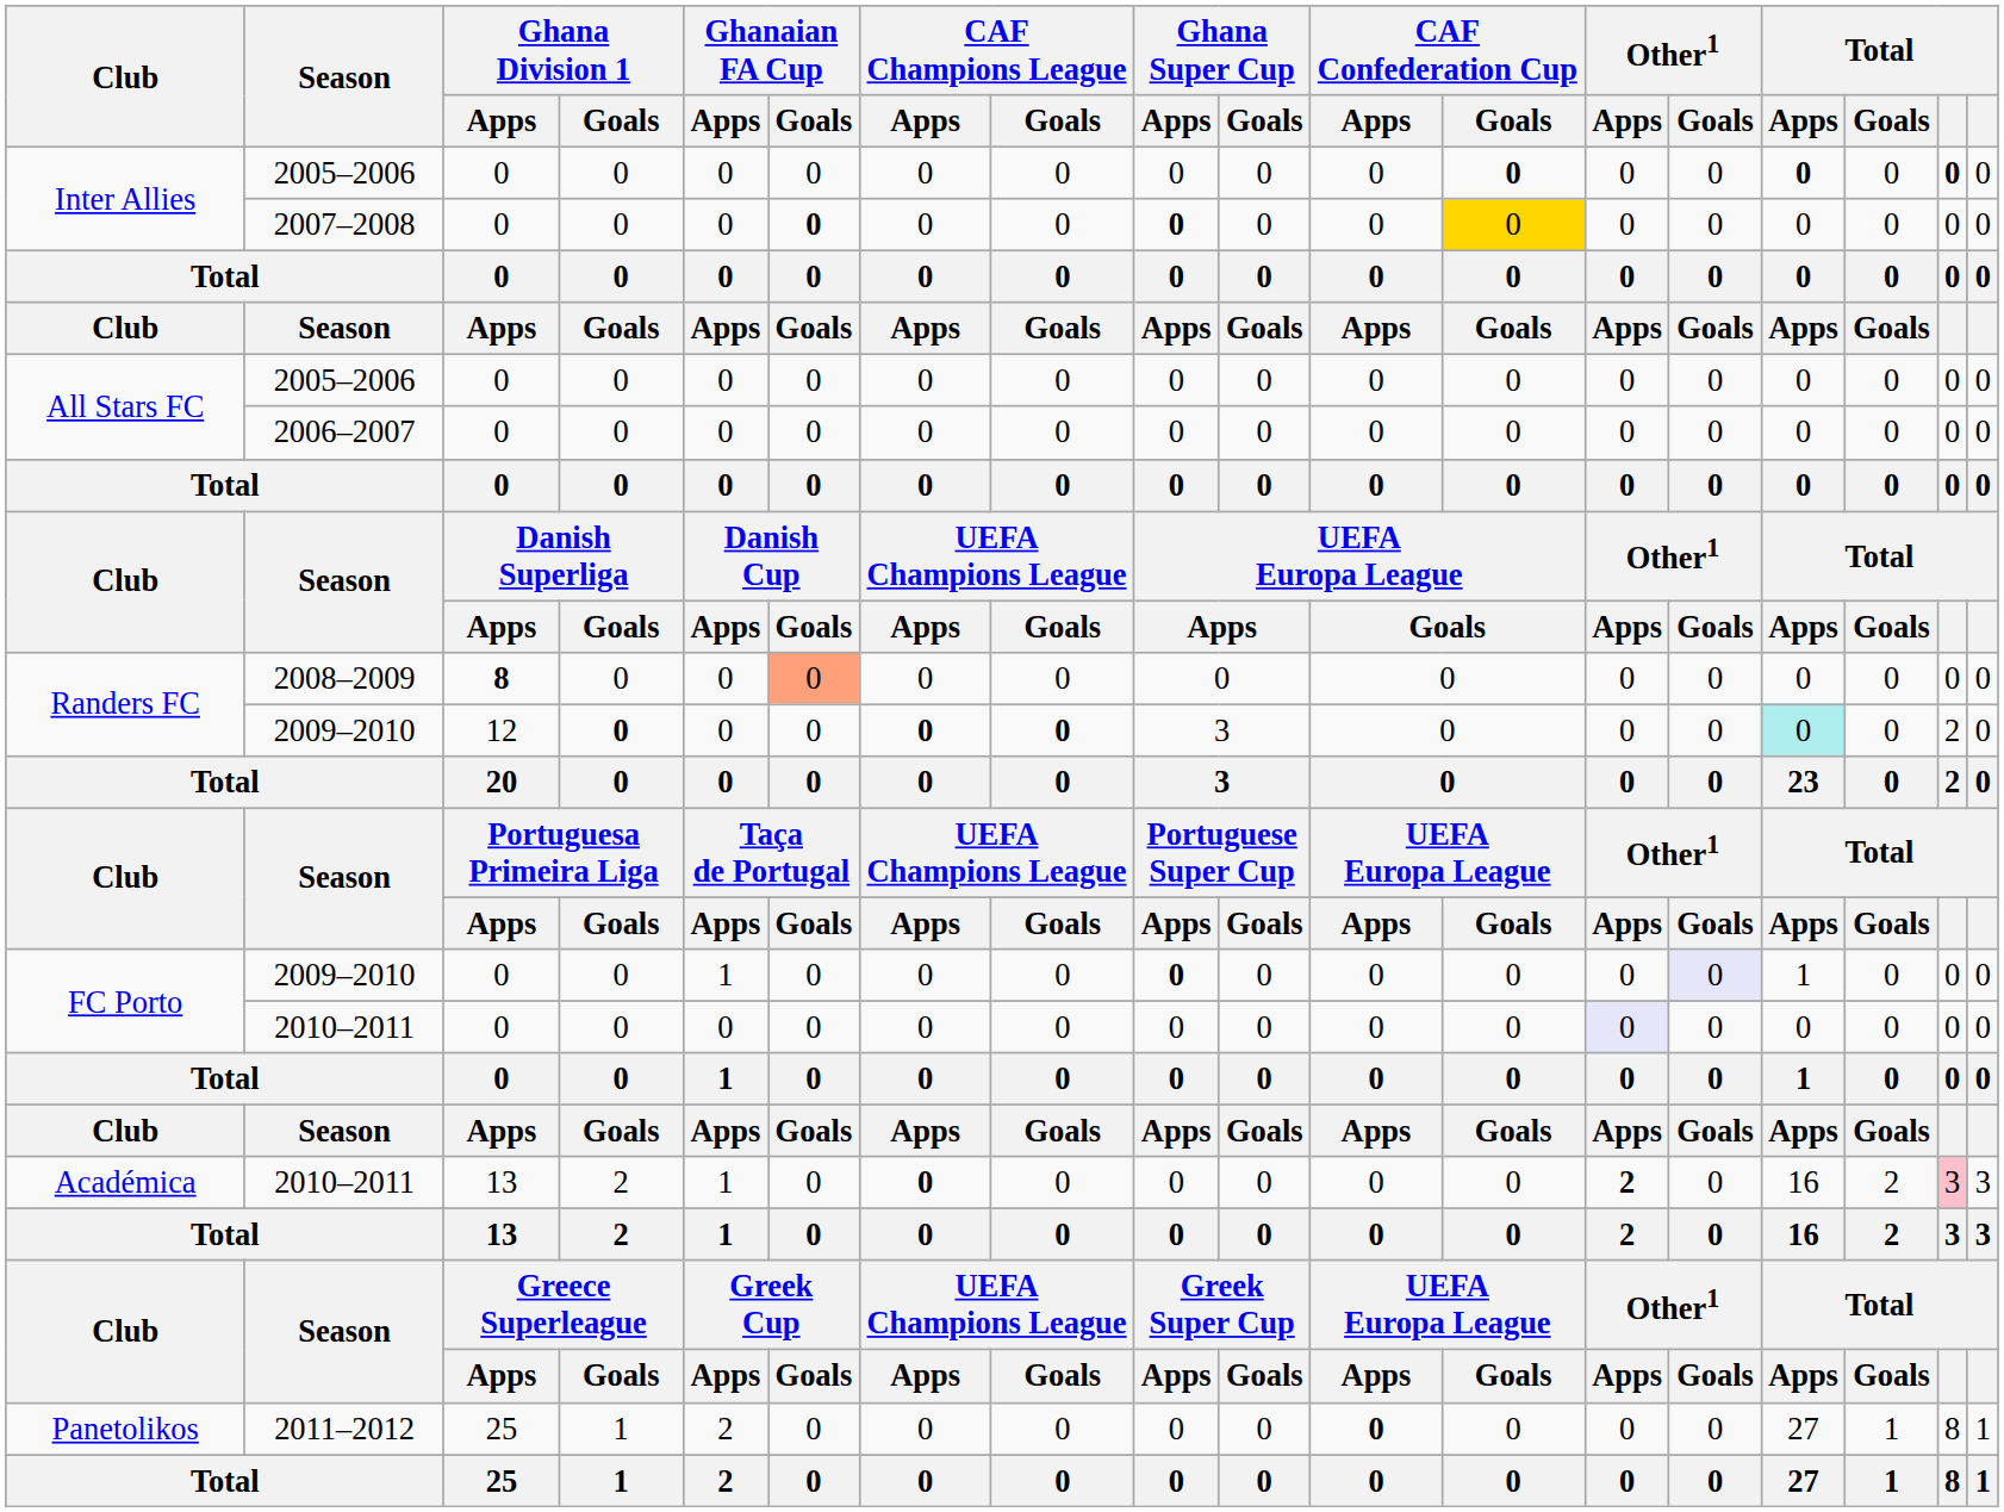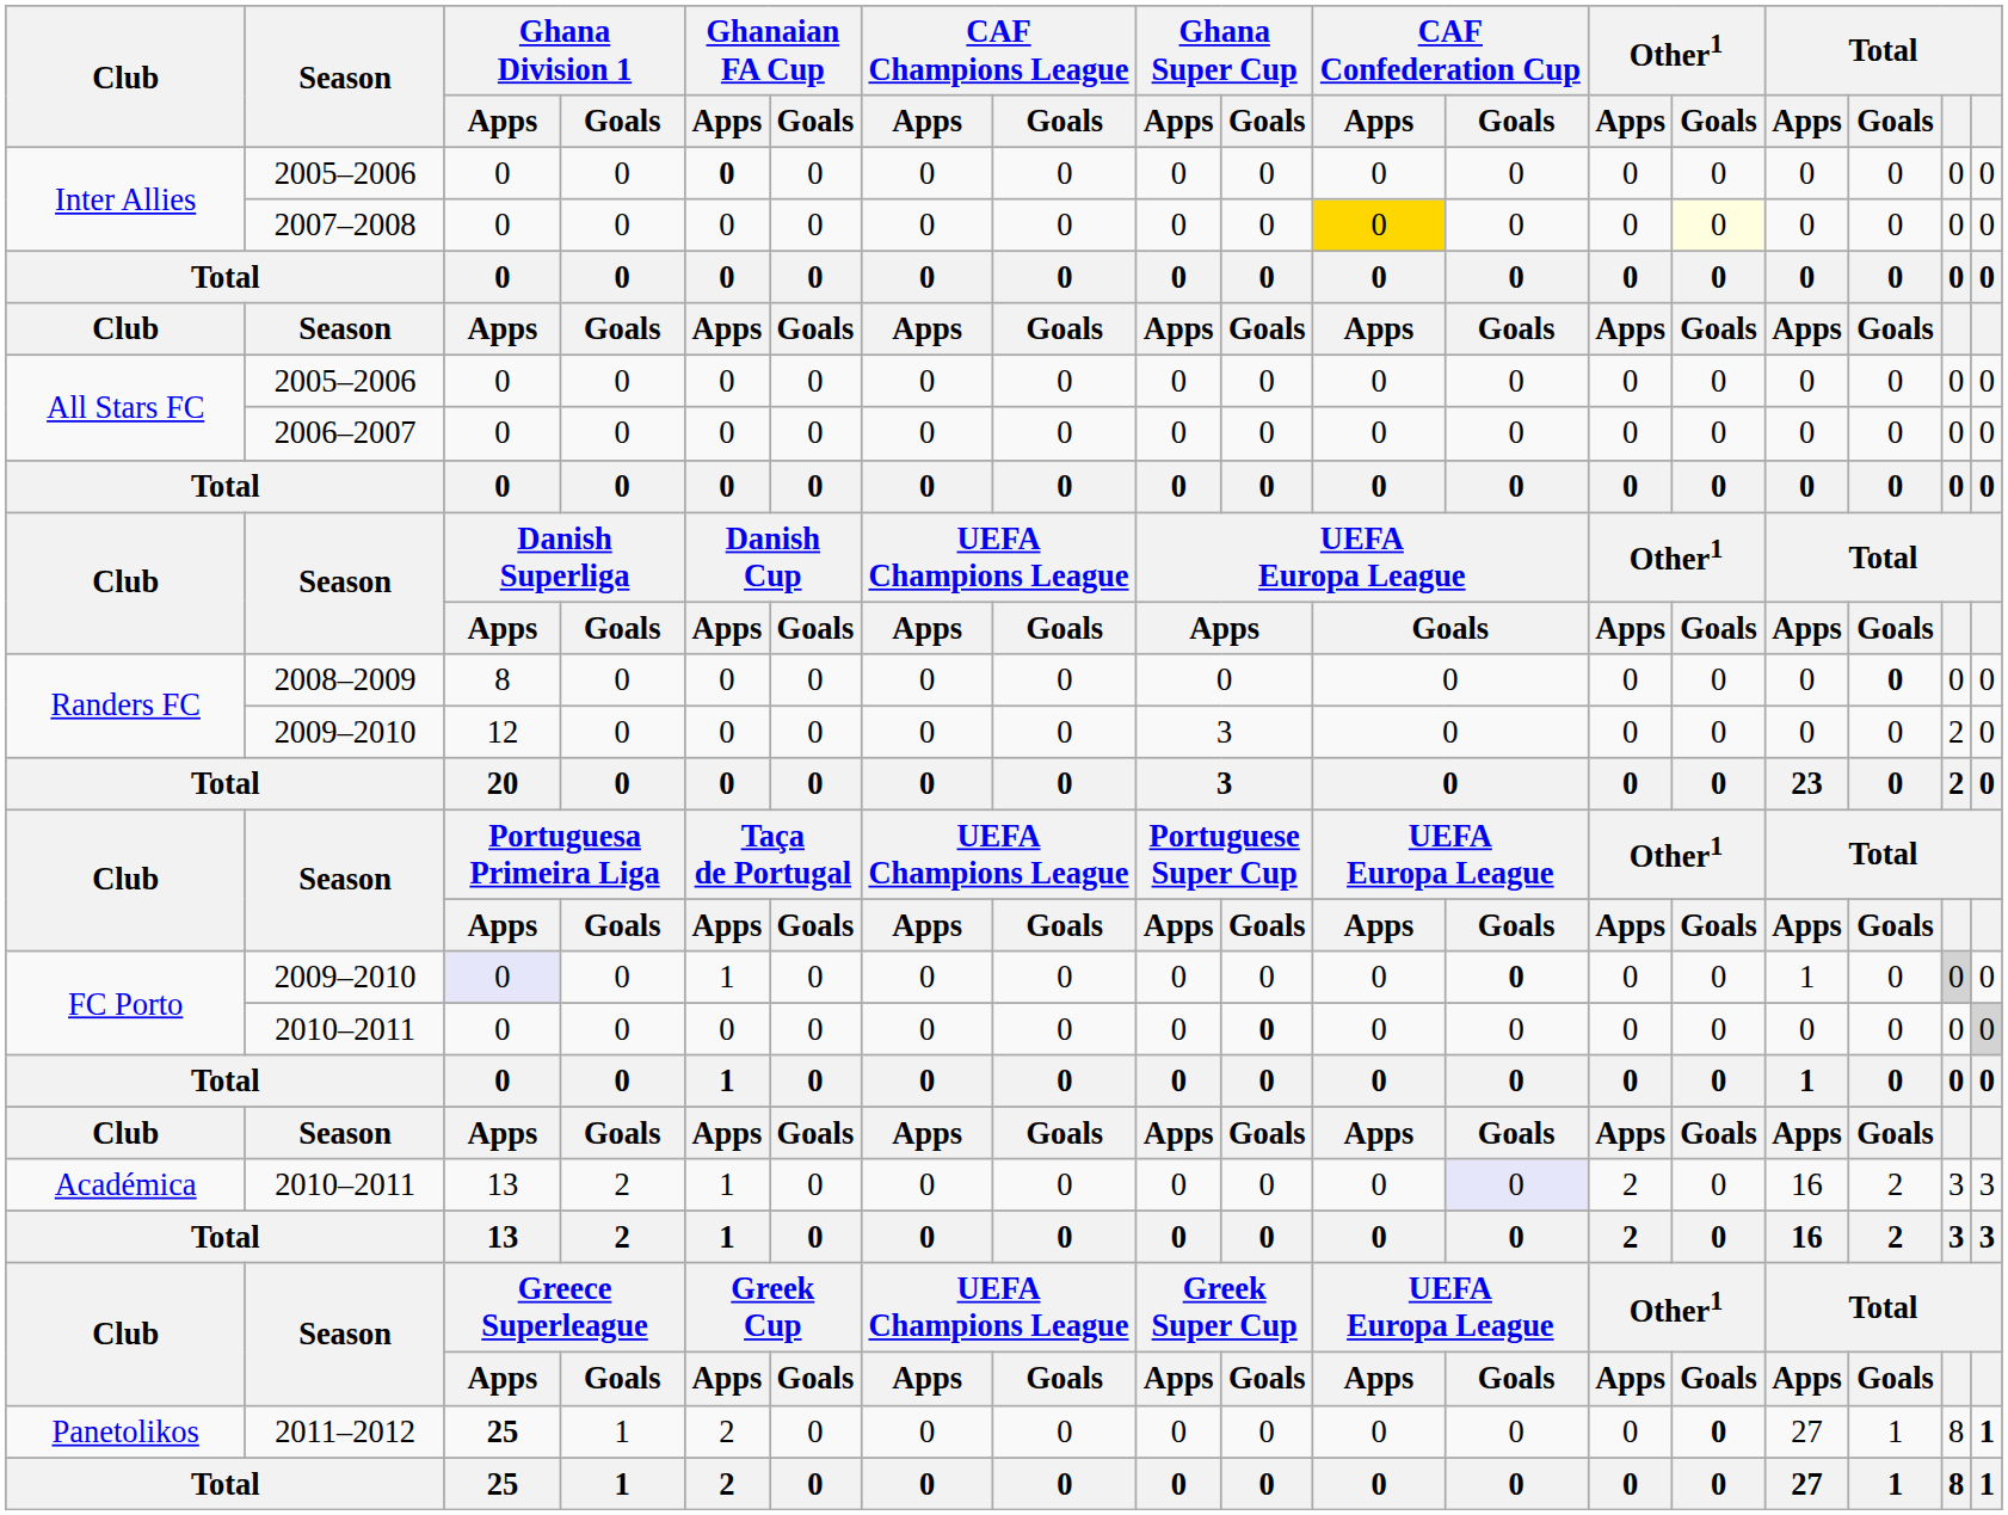Inter Allies / 2005–2006 | Ghanaian FA Cup / Apps: normal -> bold
Inter Allies / 2005–2006 | CAF Confederation Cup / Goals: bold -> normal
Inter Allies / 2005–2006 | Total / Apps: bold -> normal
Inter Allies / 2005–2006 | column 17: bold -> normal
2007–2008 | Ghanaian FA Cup / Goals: bold -> normal
2007–2008 | Ghana Super Cup / Apps: bold -> normal
2007–2008 | CAF Confederation Cup / Apps: no background -> gold background
2007–2008 | CAF Confederation Cup / Goals: gold background -> no background
2007–2008 | Other1 / Goals: no background -> lightyellow background
2008–2009 | Ghana Division 1 / Apps: bold -> normal
2008–2009 | Ghanaian FA Cup / Goals: lightsalmon background -> no background
2008–2009 | Total / Goals: normal -> bold
Randers FC / 2009–2010 | Ghana Division 1 / Goals: bold -> normal
Randers FC / 2009–2010 | CAF Champions League / Apps: bold -> normal
Randers FC / 2009–2010 | CAF Champions League / Goals: bold -> normal
Randers FC / 2009–2010 | Total / Apps: paleturquoise background -> no background
FC Porto / 2009–2010 | Ghana Division 1 / Apps: no background -> lavender background
FC Porto / 2009–2010 | Ghana Super Cup / Apps: bold -> normal
FC Porto / 2009–2010 | CAF Confederation Cup / Goals: normal -> bold
FC Porto / 2009–2010 | Other1 / Goals: lavender background -> no background
FC Porto / 2009–2010 | column 17: no background -> lightgrey background
FC Porto / 2010–2011 | Ghana Super Cup / Goals: normal -> bold
FC Porto / 2010–2011 | Other1 / Apps: lavender background -> no background
FC Porto / 2010–2011 | column 18: no background -> lightgrey background
Académica / 2010–2011 | CAF Champions League / Apps: bold -> normal
Académica / 2010–2011 | CAF Confederation Cup / Goals: no background -> lavender background
Académica / 2010–2011 | Other1 / Apps: bold -> normal
Académica / 2010–2011 | column 17: pink background -> no background
2011–2012 | Ghana Division 1 / Apps: normal -> bold
2011–2012 | CAF Confederation Cup / Apps: bold -> normal
2011–2012 | Other1 / Goals: normal -> bold
2011–2012 | column 18: normal -> bold
